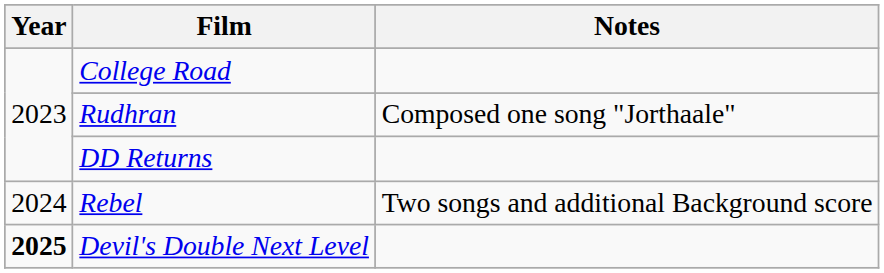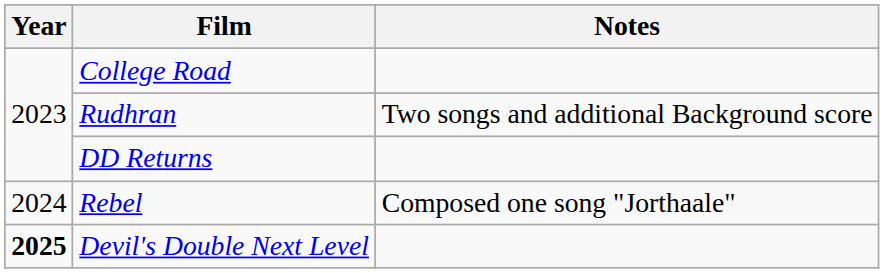Rudhran | Notes: Composed one song "Jorthaale" -> Two songs and additional Background score
Rebel | Notes: Two songs and additional Background score -> Composed one song "Jorthaale"
